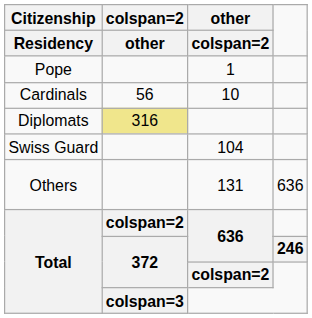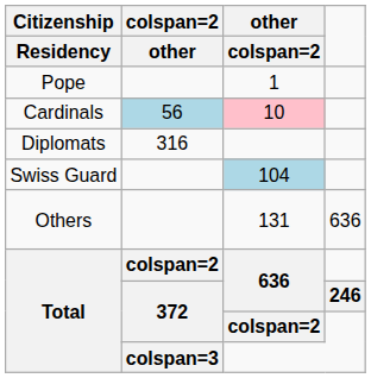Cardinals | colspan=2 / other: no background -> lightblue background
Cardinals | other / colspan=2: no background -> pink background
Diplomats | colspan=2 / other: khaki background -> no background
Swiss Guard | other / colspan=2: no background -> lightblue background
